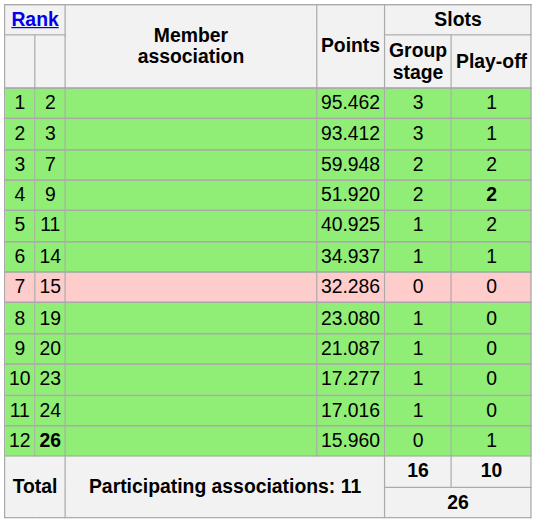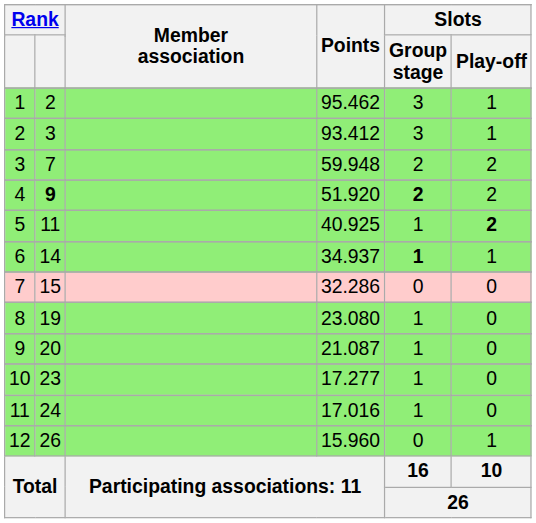4 | column 2: normal -> bold
4 | Slots / Group stage: normal -> bold
4 | Slots / Play-off: bold -> normal
5 | Slots / Play-off: normal -> bold
6 | Slots / Group stage: normal -> bold
12 | column 2: bold -> normal
